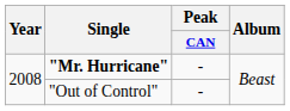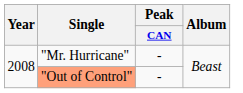"Mr. Hurricane" | Single: bold -> normal
"Out of Control" | Single: no background -> lightsalmon background
